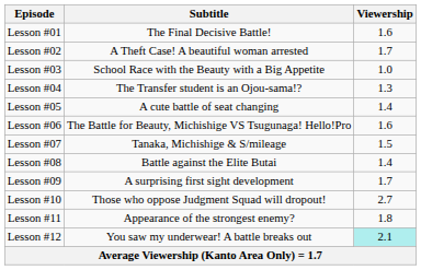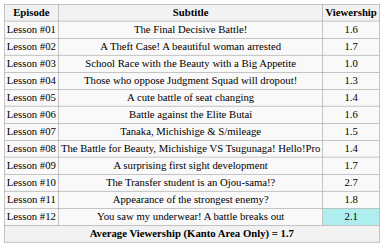Lesson #04 | Subtitle: The Transfer student is an Ojou-sama!? -> Those who oppose Judgment Squad will dropout!
Lesson #06 | Subtitle: The Battle for Beauty, Michishige VS Tsugunaga! Hello!Pro -> Battle against the Elite Butai
Lesson #08 | Subtitle: Battle against the Elite Butai -> The Battle for Beauty, Michishige VS Tsugunaga! Hello!Pro
Lesson #10 | Subtitle: Those who oppose Judgment Squad will dropout! -> The Transfer student is an Ojou-sama!?
